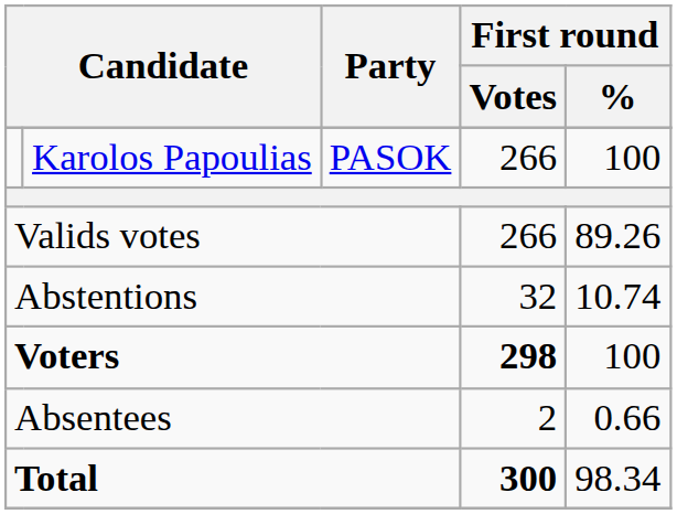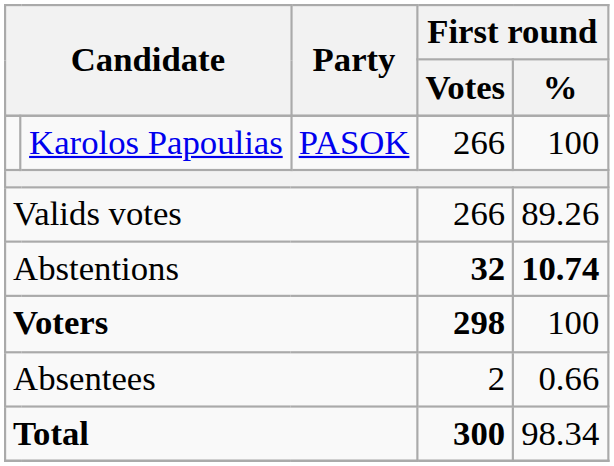Abstentions | First round / Votes: normal -> bold
Abstentions | First round / %: normal -> bold
